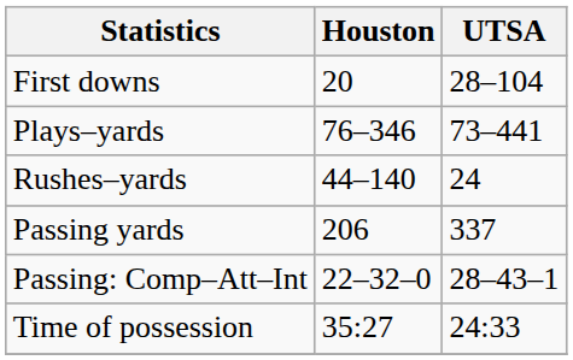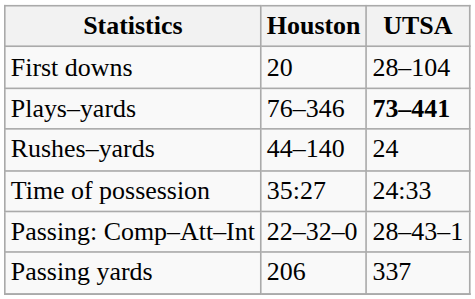Plays–yards | UTSA: normal -> bold
rows swapped: Passing yards <-> Time of possession
